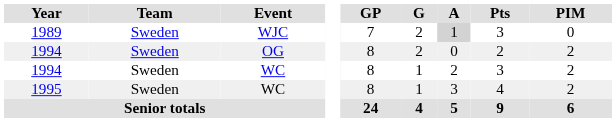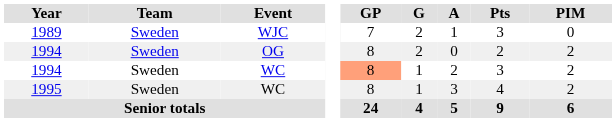1989 | A: lightgrey background -> no background
1994 / WC | GP: no background -> lightsalmon background
